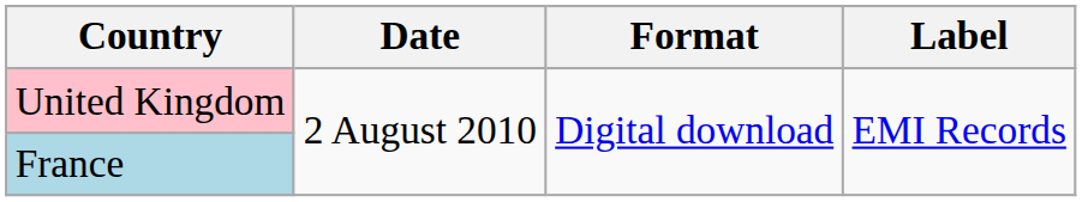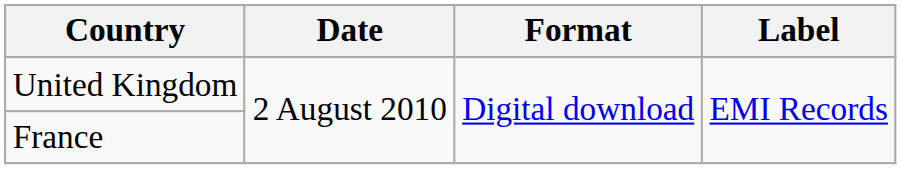United Kingdom | Country: pink background -> no background
France | Country: lightblue background -> no background
